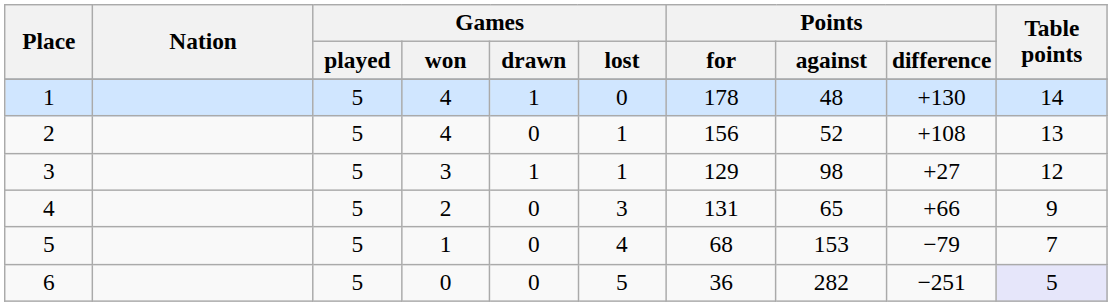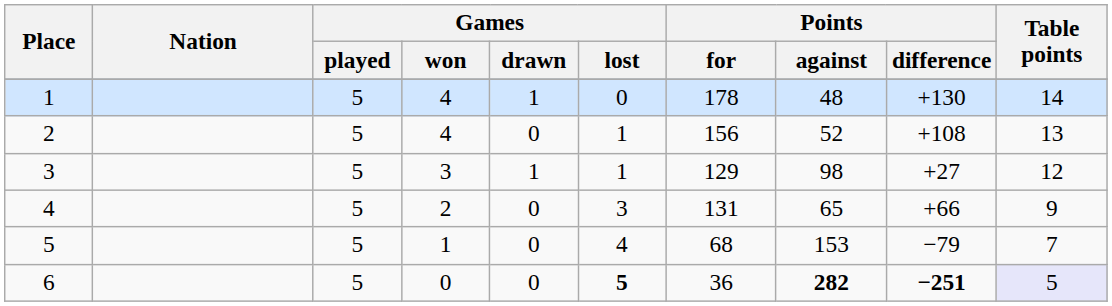6 | Games / lost: normal -> bold
6 | Points / against: normal -> bold
6 | Points / difference: normal -> bold
